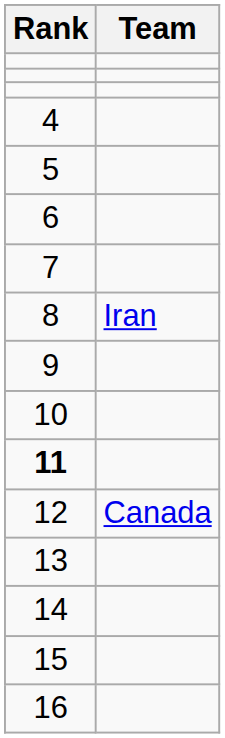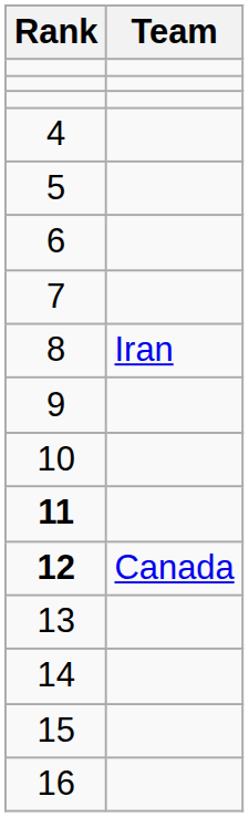row 13 | Rank: normal -> bold
